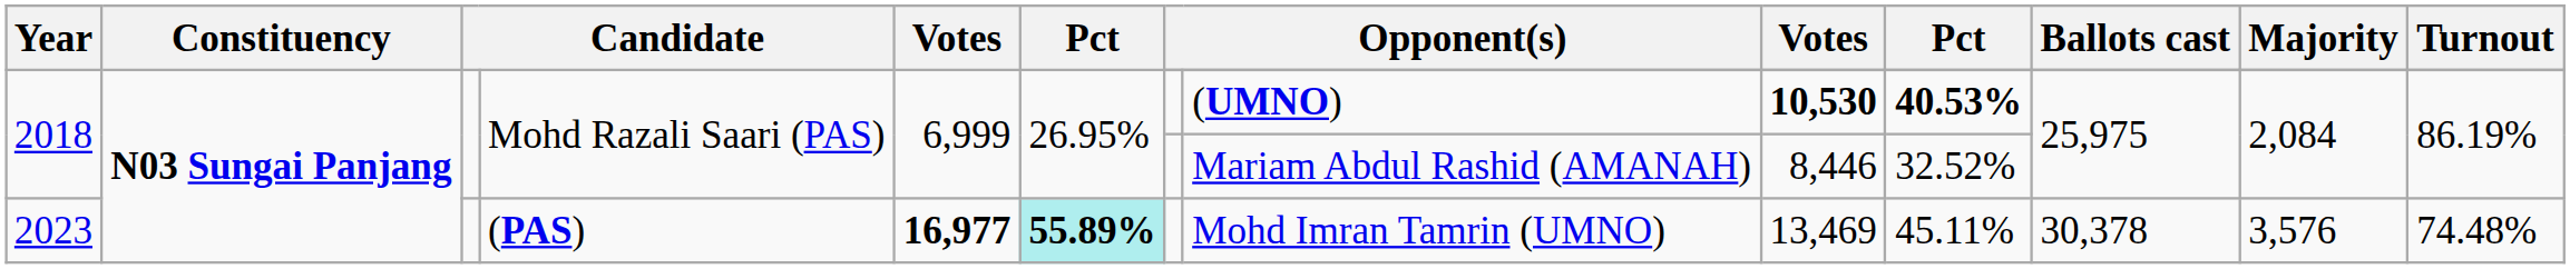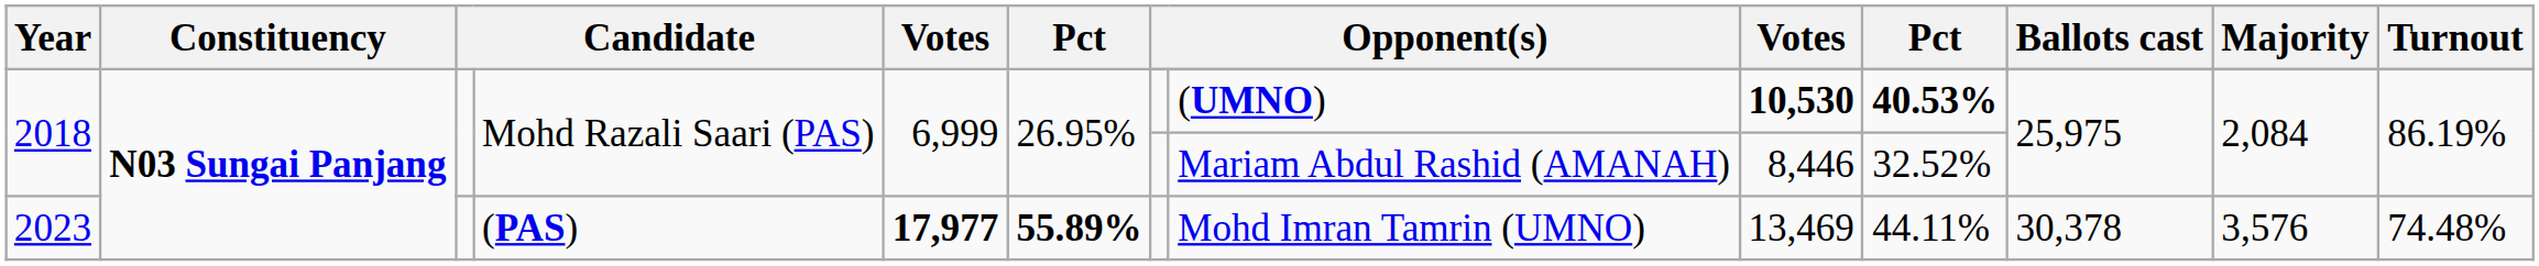2023 | column 5: 16,977 -> 17,977
2023 | column 6: paleturquoise background -> no background
2023 | column 10: 45.11% -> 44.11%
